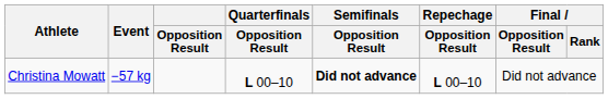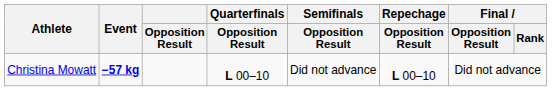Christina Mowatt | Event: normal -> bold
Christina Mowatt | Semifinals / Opposition Result: bold -> normal
